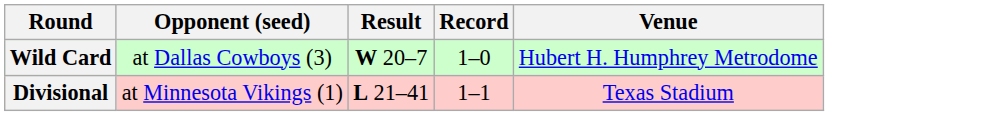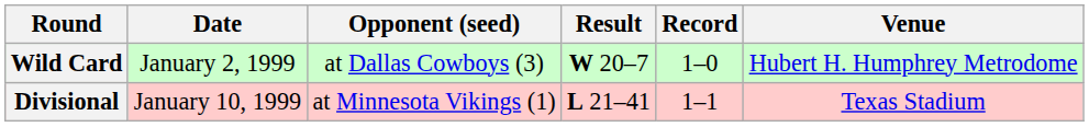+ column: Date | January 2, 1999 | January 10, 1999
